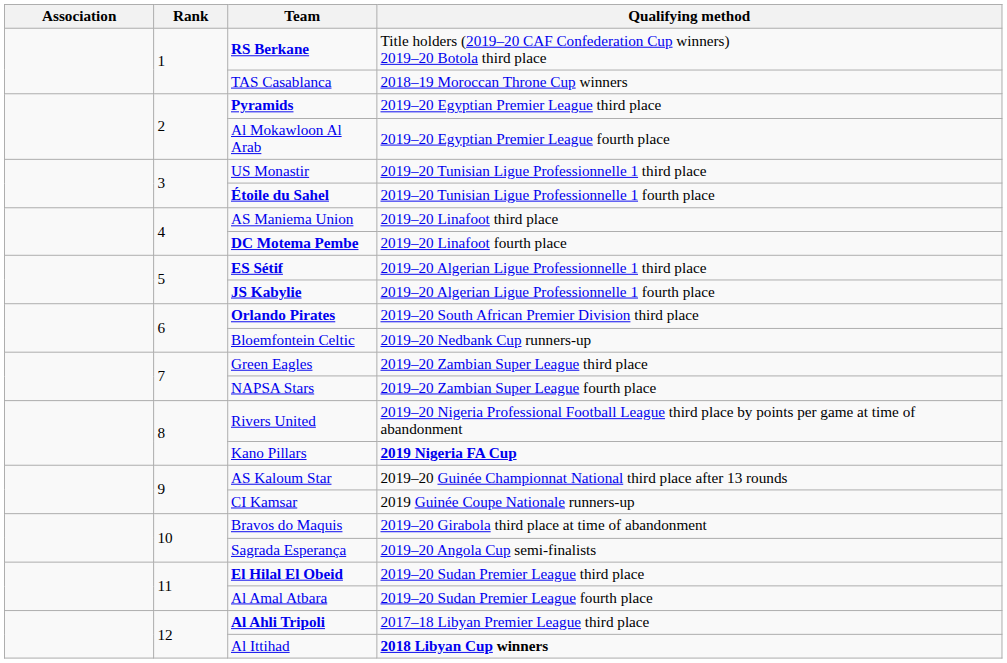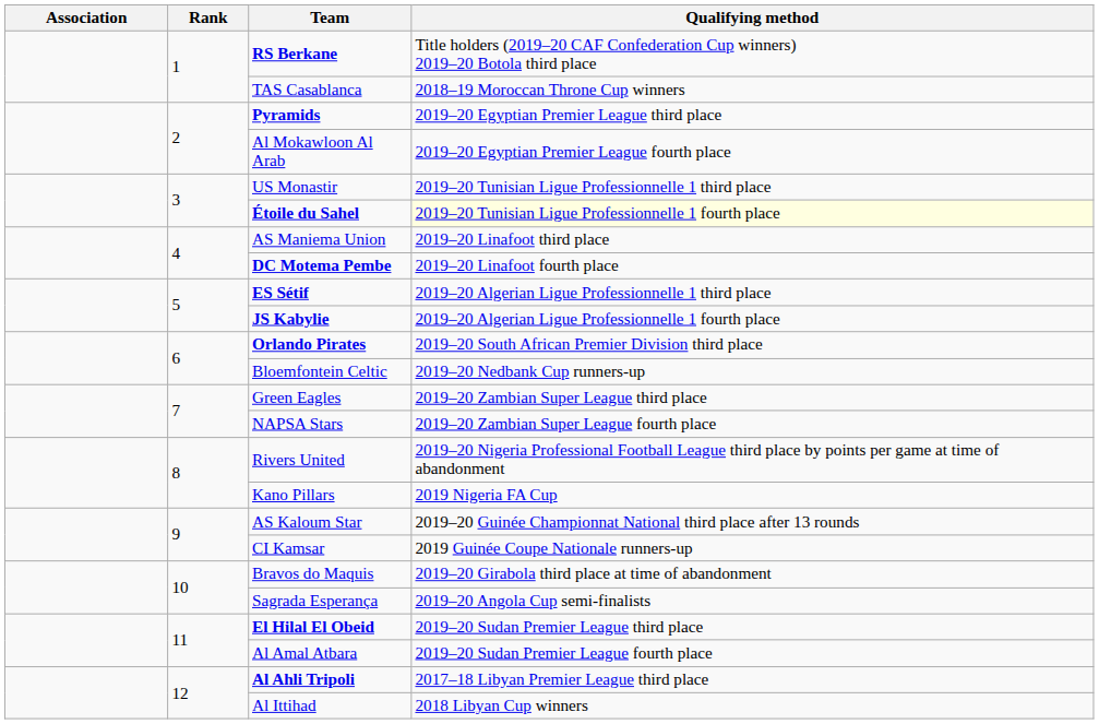Étoile du Sahel | Qualifying method: no background -> lightyellow background
Kano Pillars | Qualifying method: bold -> normal
Al Ittihad | Qualifying method: bold -> normal
